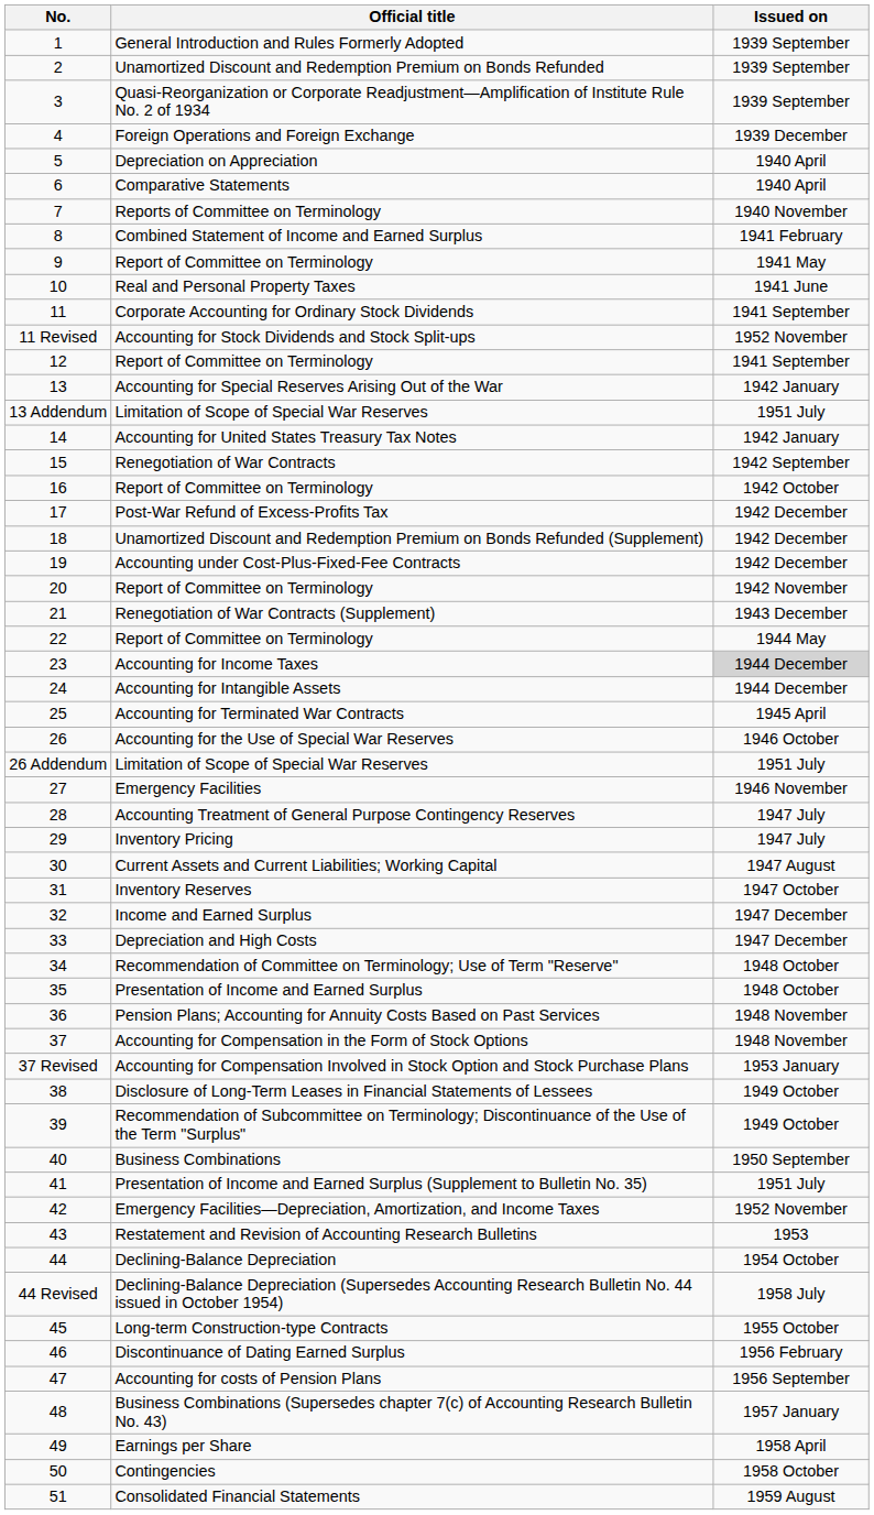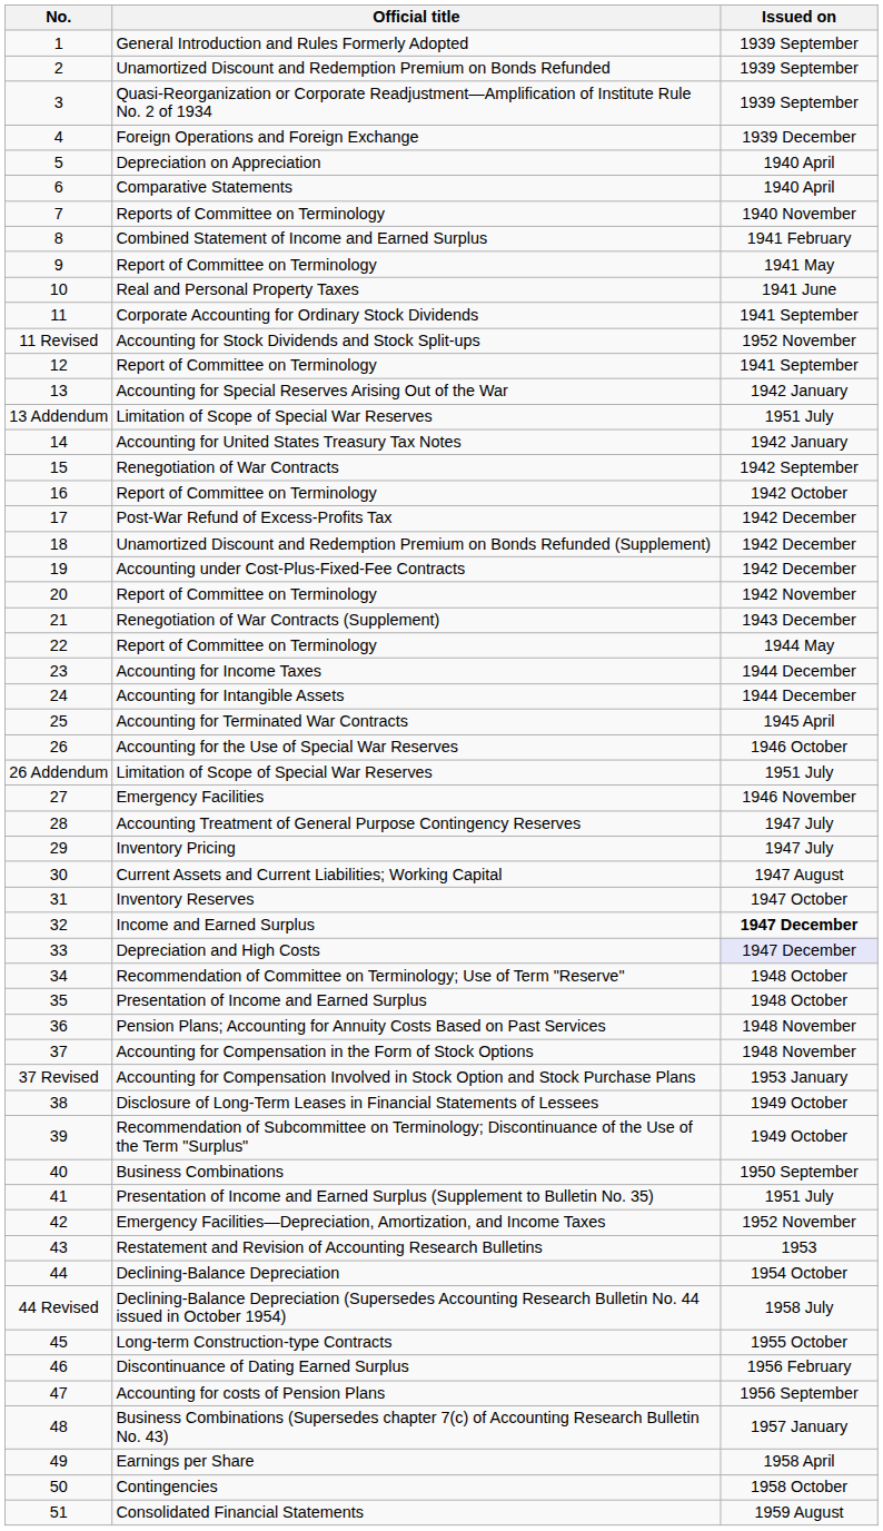Accounting for Income Taxes | Issued on: lightgrey background -> no background
Income and Earned Surplus | Issued on: normal -> bold
Depreciation and High Costs | Issued on: no background -> lavender background
